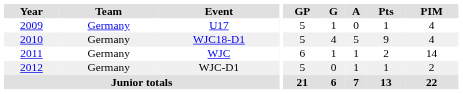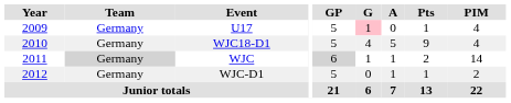U17 | G: no background -> pink background
WJC | Team: no background -> lightgrey background
WJC | GP: no background -> lightgrey background
